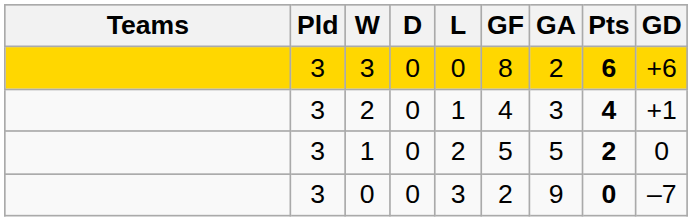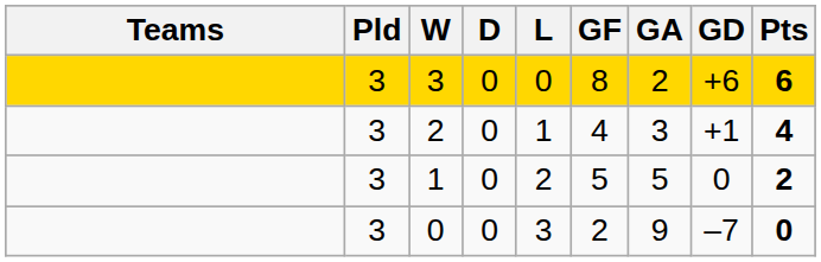columns swapped: GD <-> Pts
